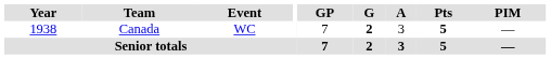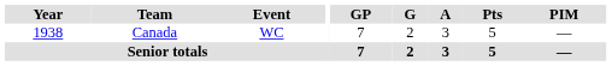Canada | G: bold -> normal
Canada | Pts: bold -> normal
